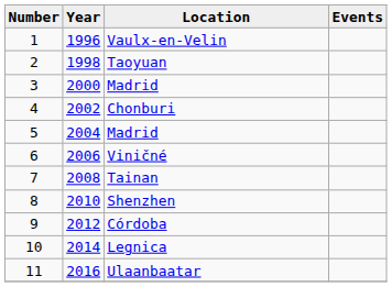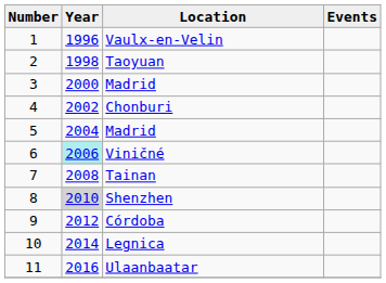Viničné | Year: no background -> paleturquoise background
Shenzhen | Year: no background -> lightgrey background
